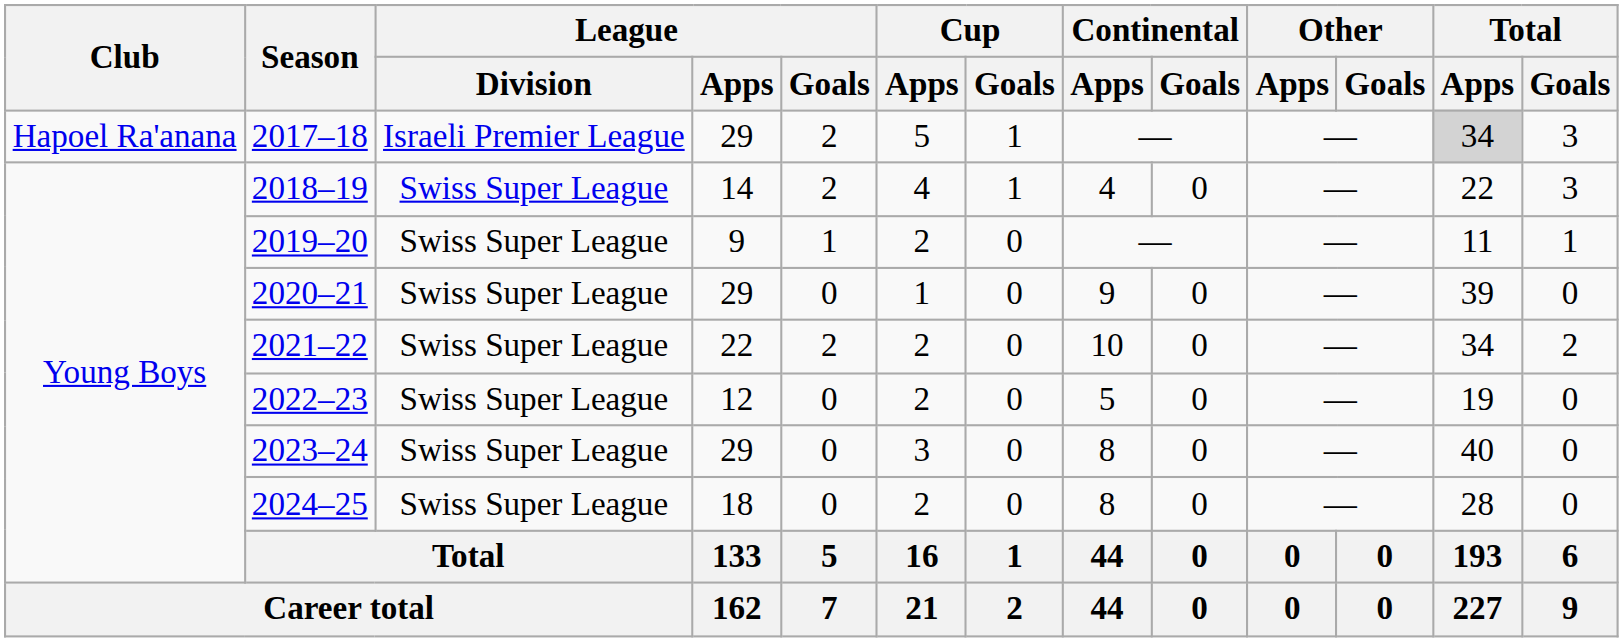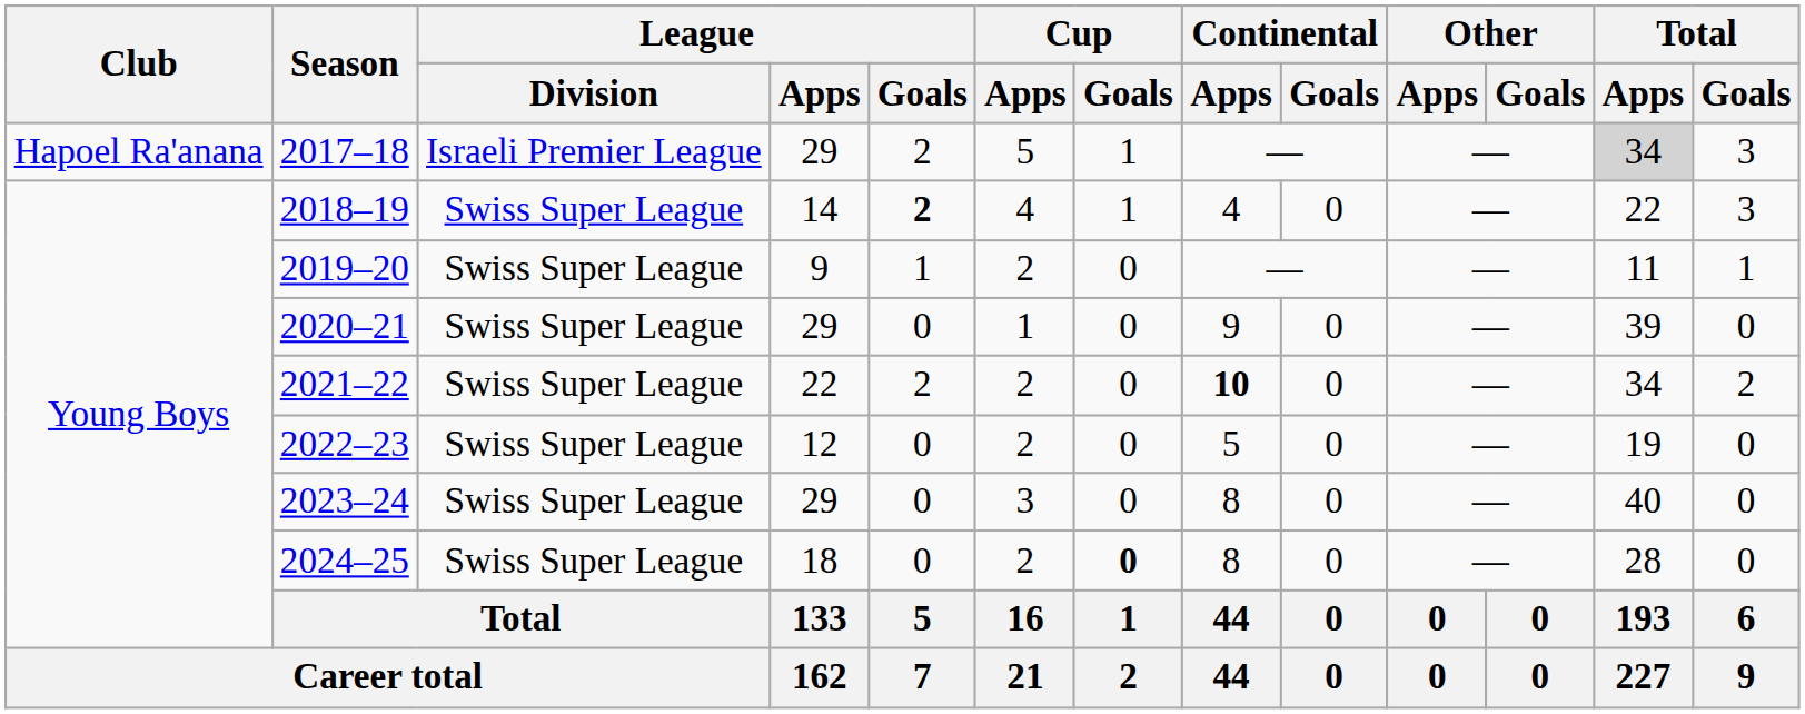2018–19 | League / Goals: normal -> bold
2021–22 | Continental / Apps: normal -> bold
2024–25 | Cup / Goals: normal -> bold
